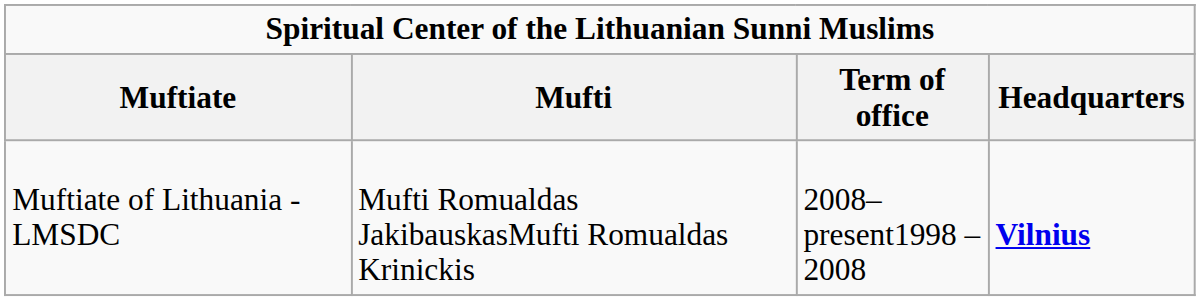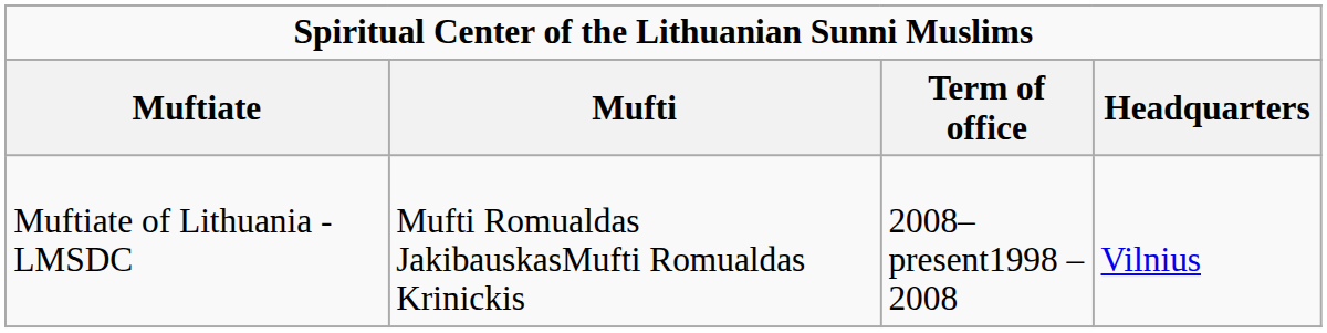Muftiate of Lithuania - LMSDC | Headquarters: bold -> normal
